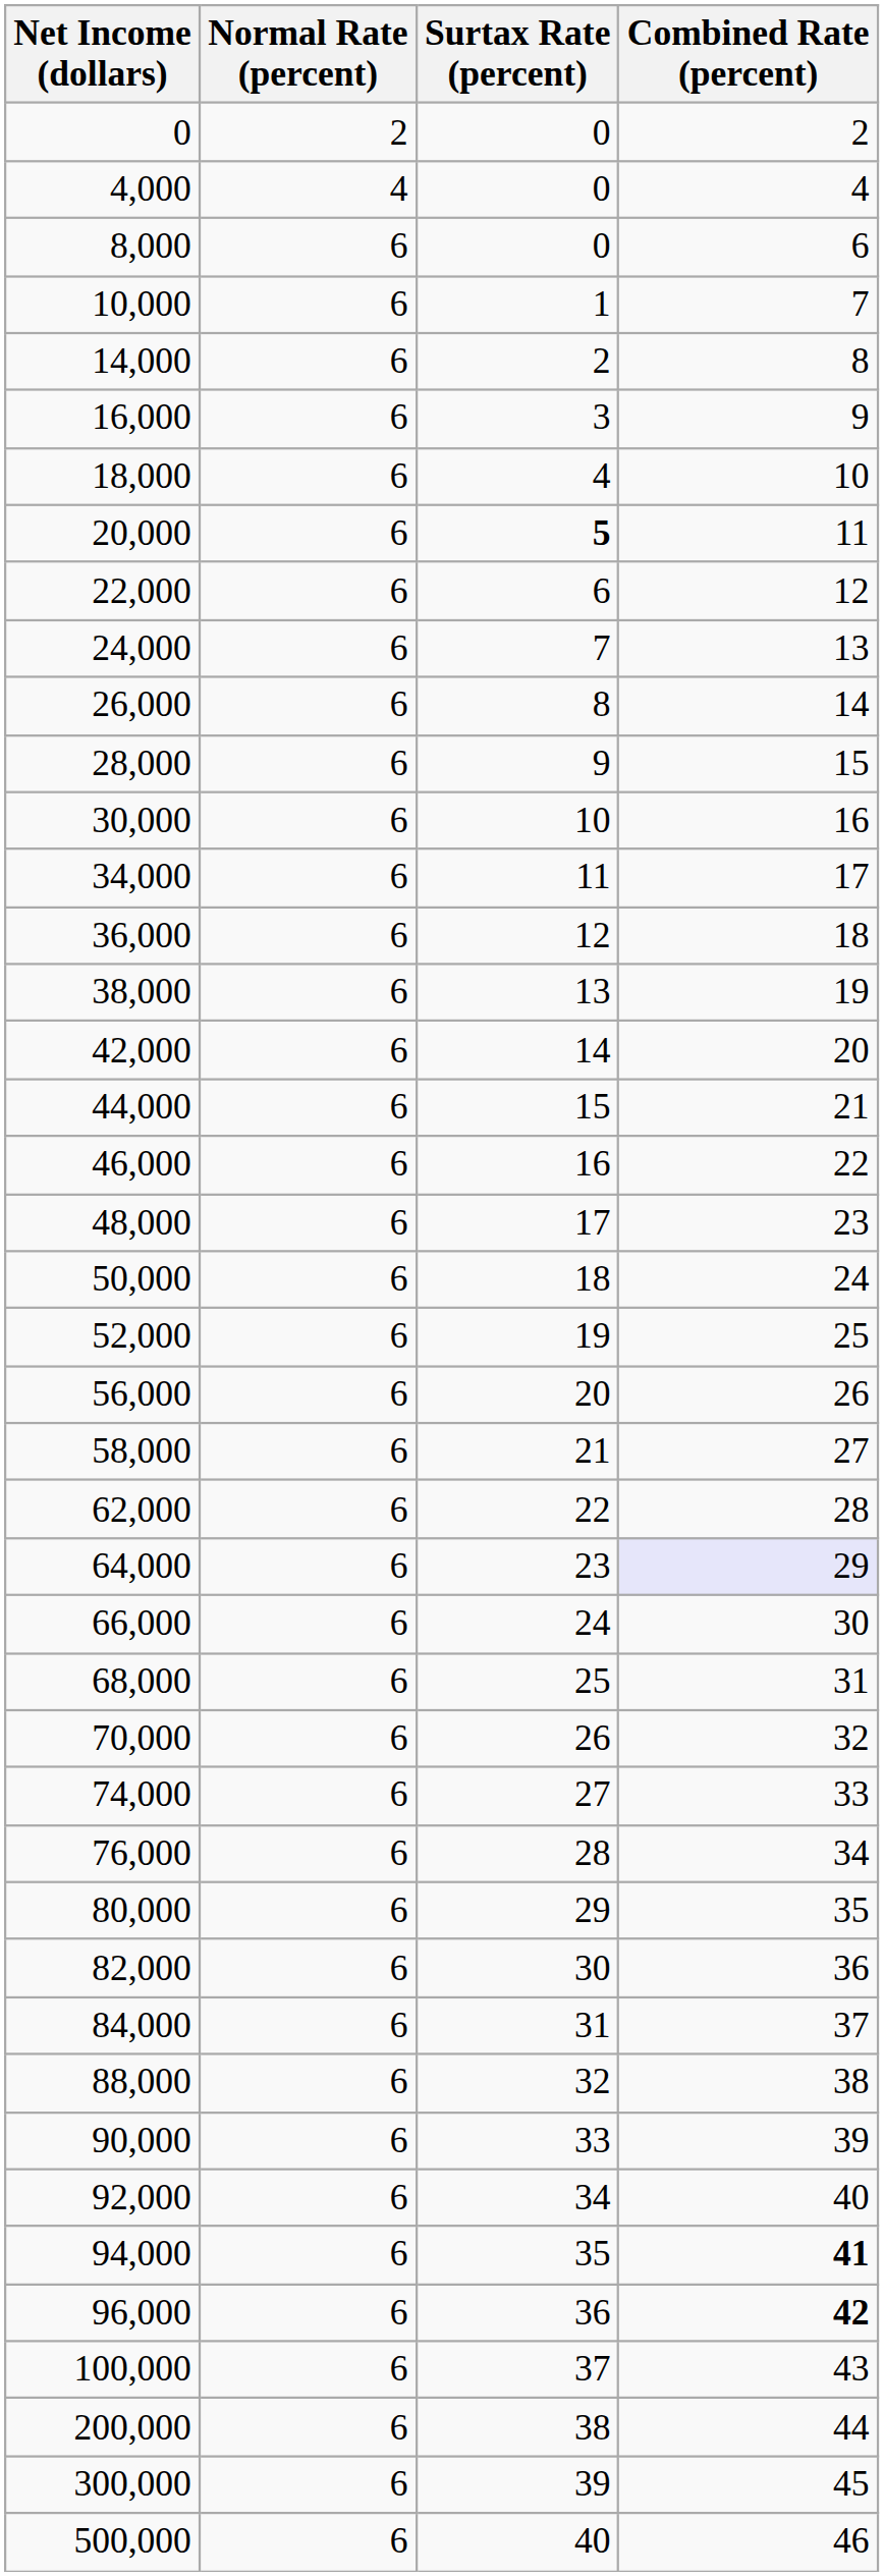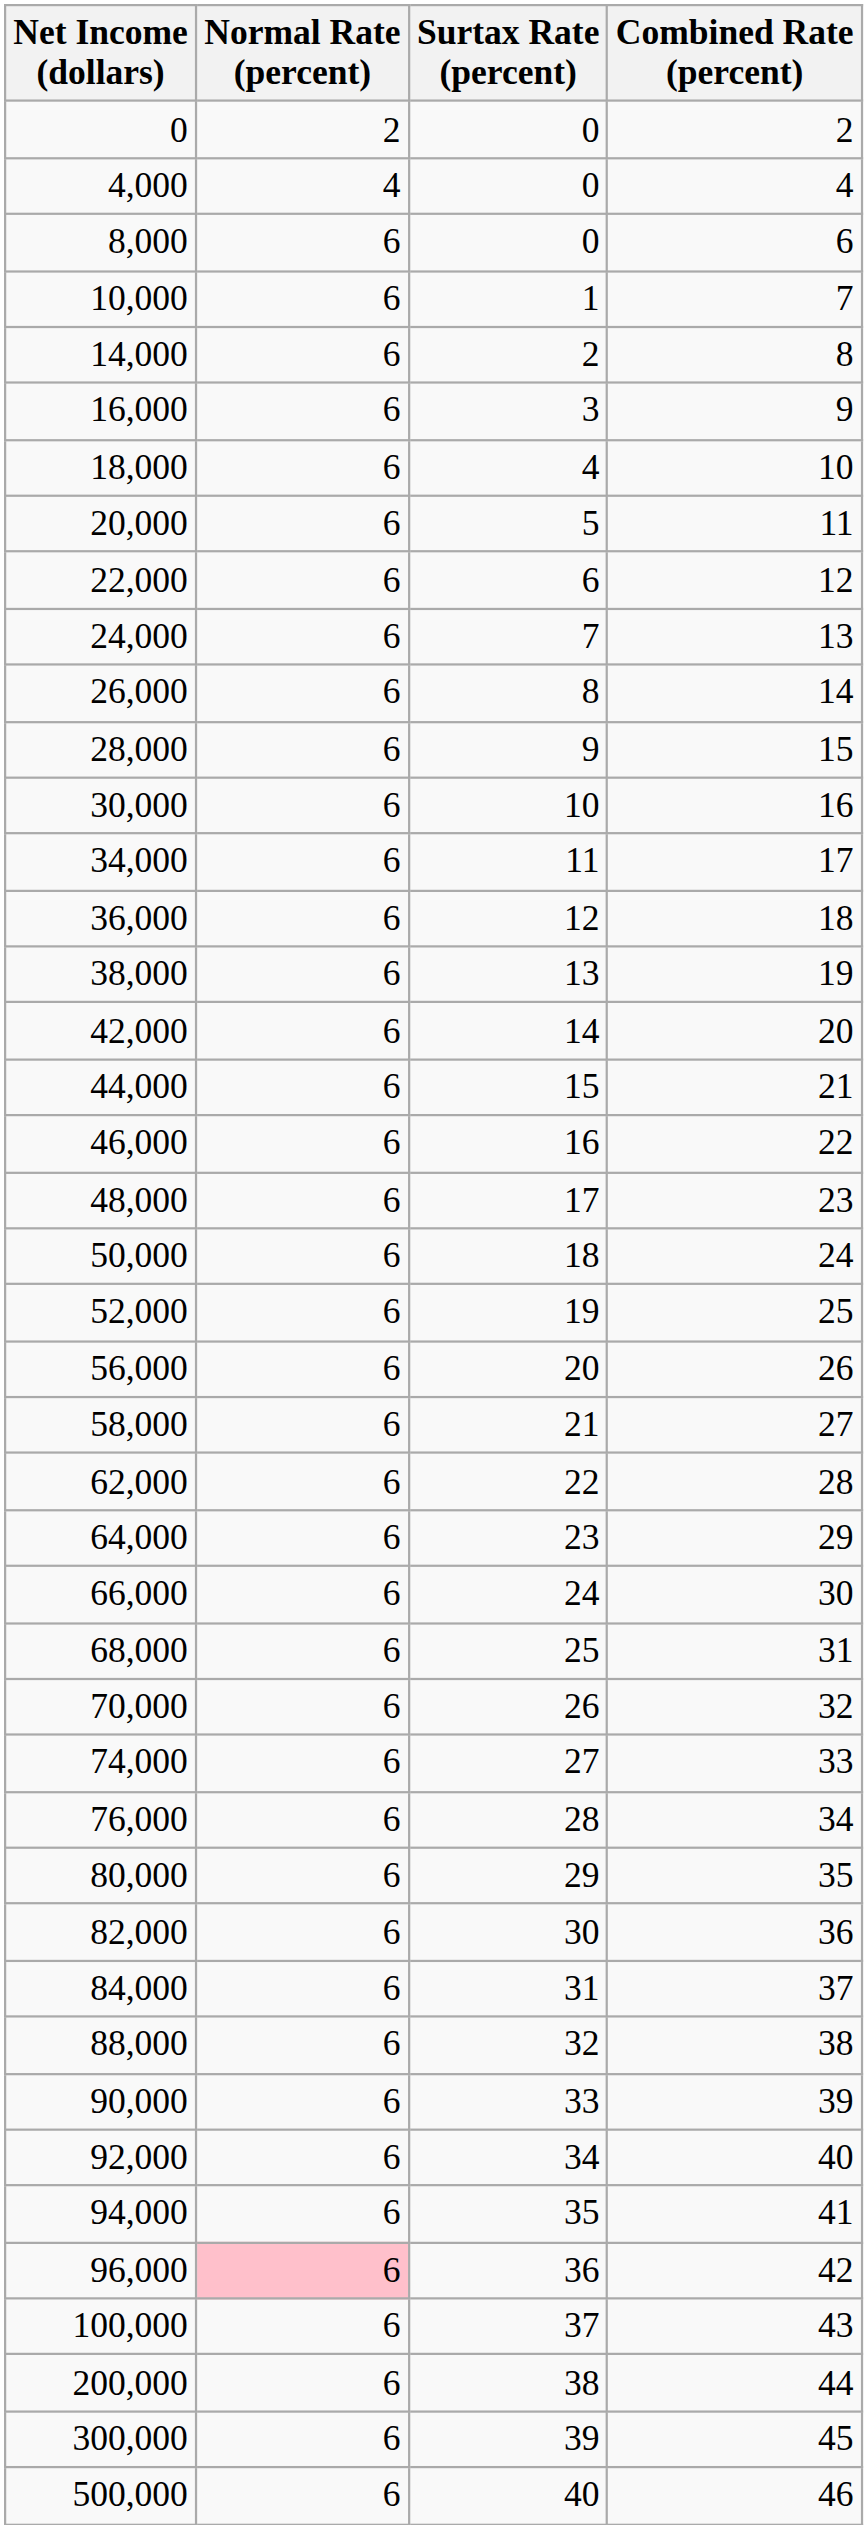20,000 | Surtax Rate (percent): bold -> normal
64,000 | Combined Rate (percent): lavender background -> no background
94,000 | Combined Rate (percent): bold -> normal
96,000 | Normal Rate (percent): no background -> pink background
96,000 | Combined Rate (percent): bold -> normal
